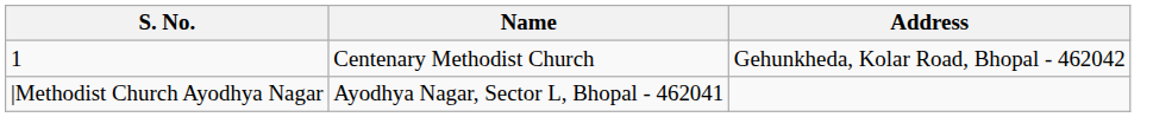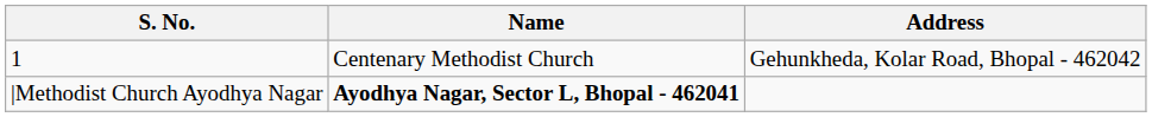|Methodist Church Ayodhya Nagar | Name: normal -> bold
